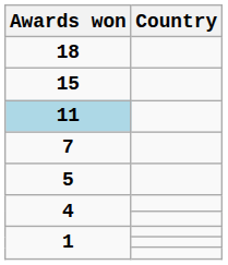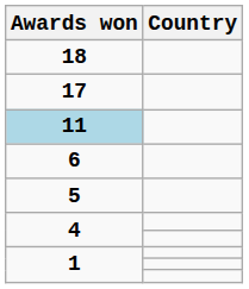row 3 | Awards won: 15 -> 17
row 5 | Awards won: 7 -> 6
